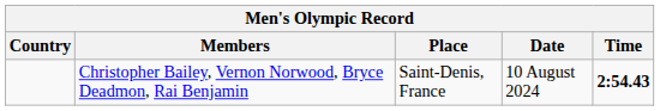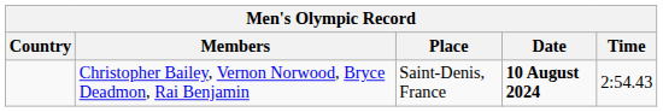row 3 | Date: normal -> bold
row 3 | Time: bold -> normal
